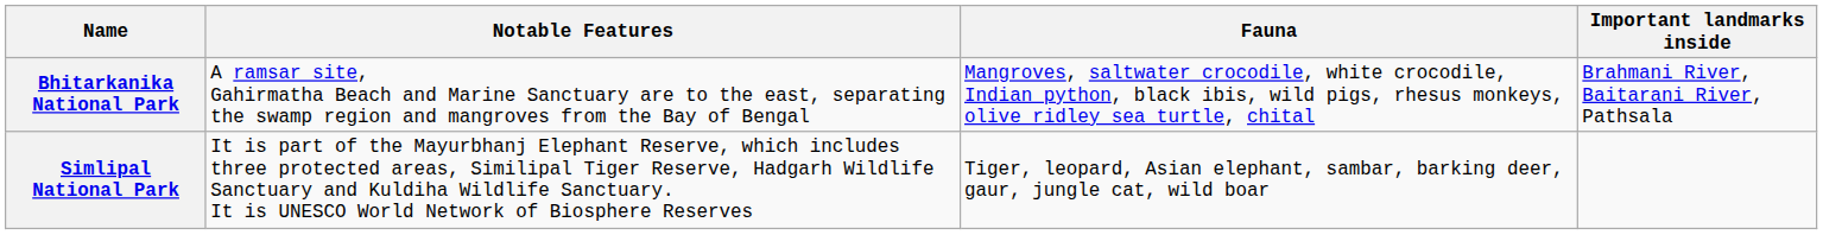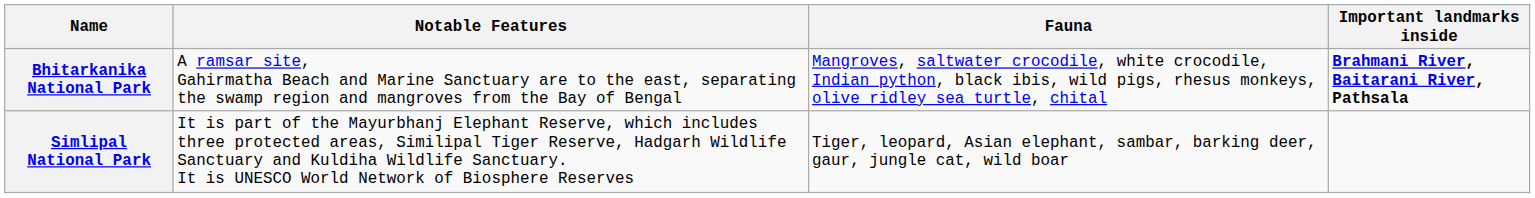Bhitarkanika National Park | Important landmarks inside: normal -> bold
